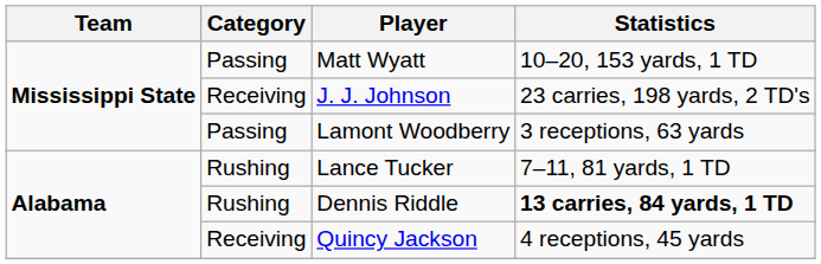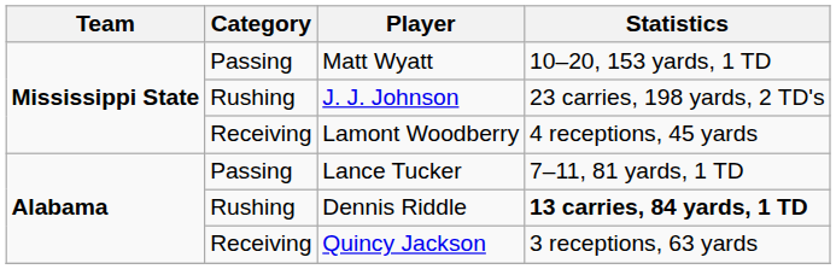J. J. Johnson | Category: Receiving -> Rushing
Lamont Woodberry | Category: Passing -> Receiving
Lamont Woodberry | Statistics: 3 receptions, 63 yards -> 4 receptions, 45 yards
Lance Tucker | Category: Rushing -> Passing
Quincy Jackson | Statistics: 4 receptions, 45 yards -> 3 receptions, 63 yards
